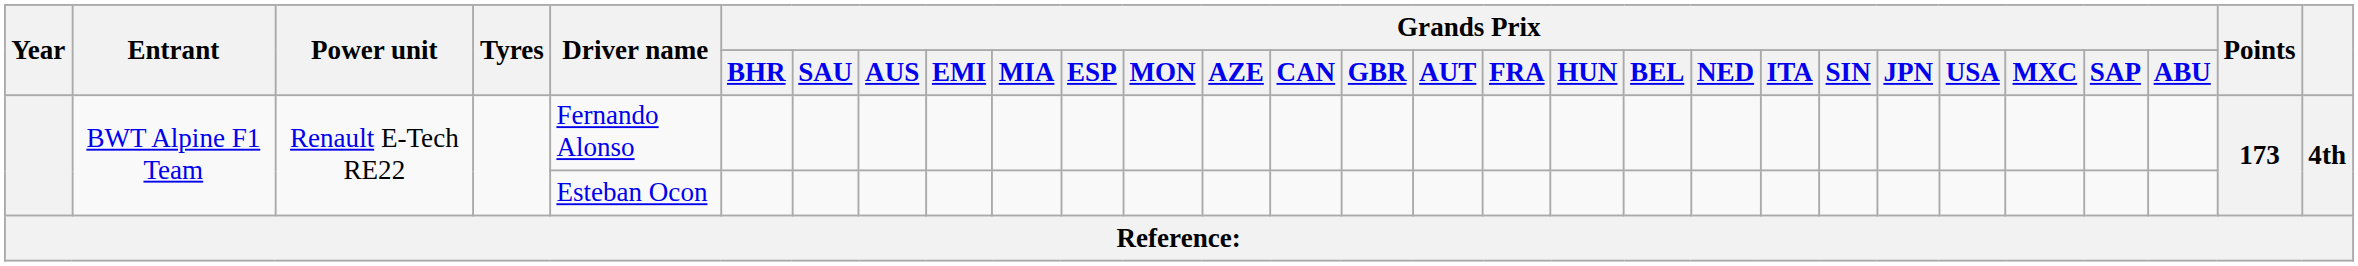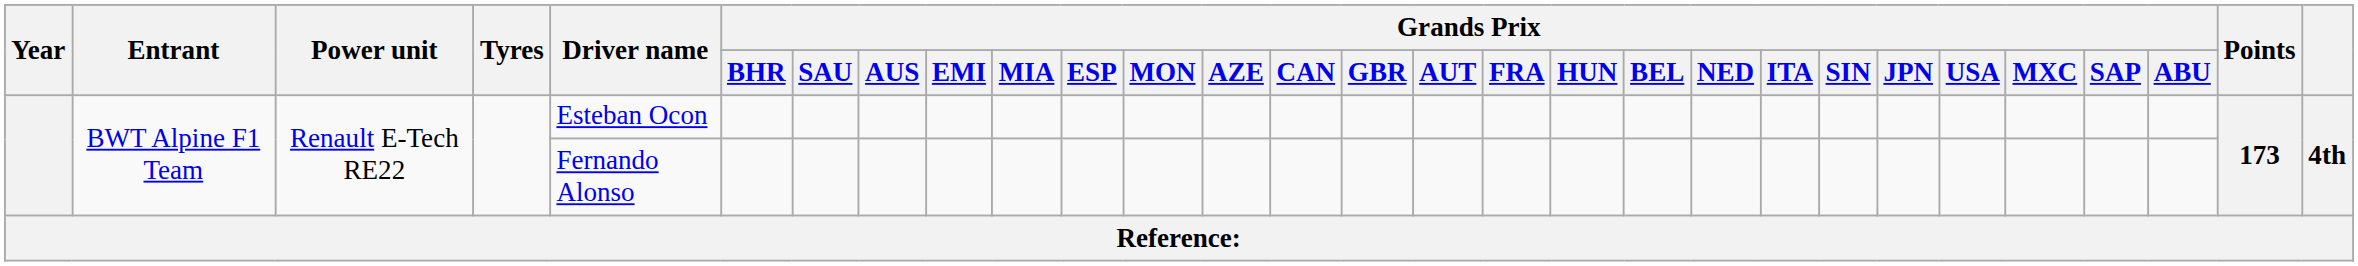row 3 | Driver name: Fernando Alonso -> Esteban Ocon
row 4 | Driver name: Esteban Ocon -> Fernando Alonso
